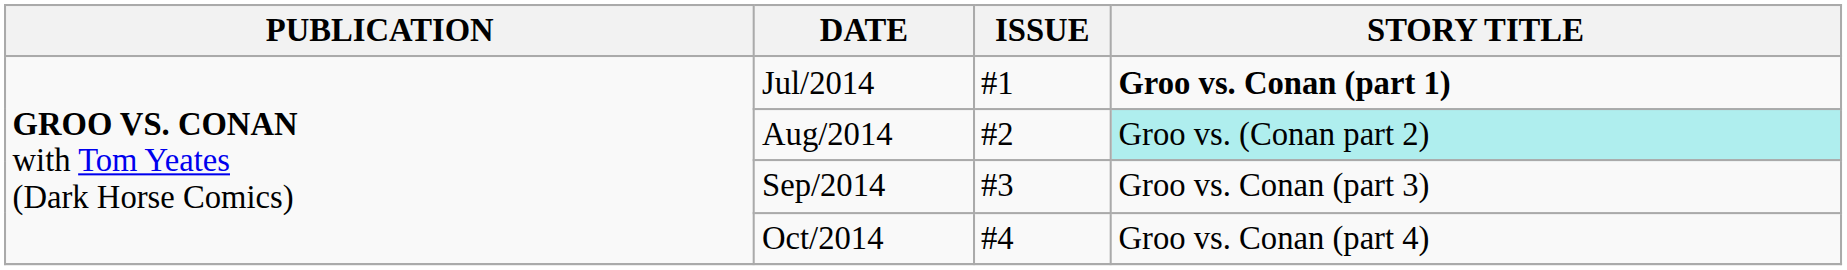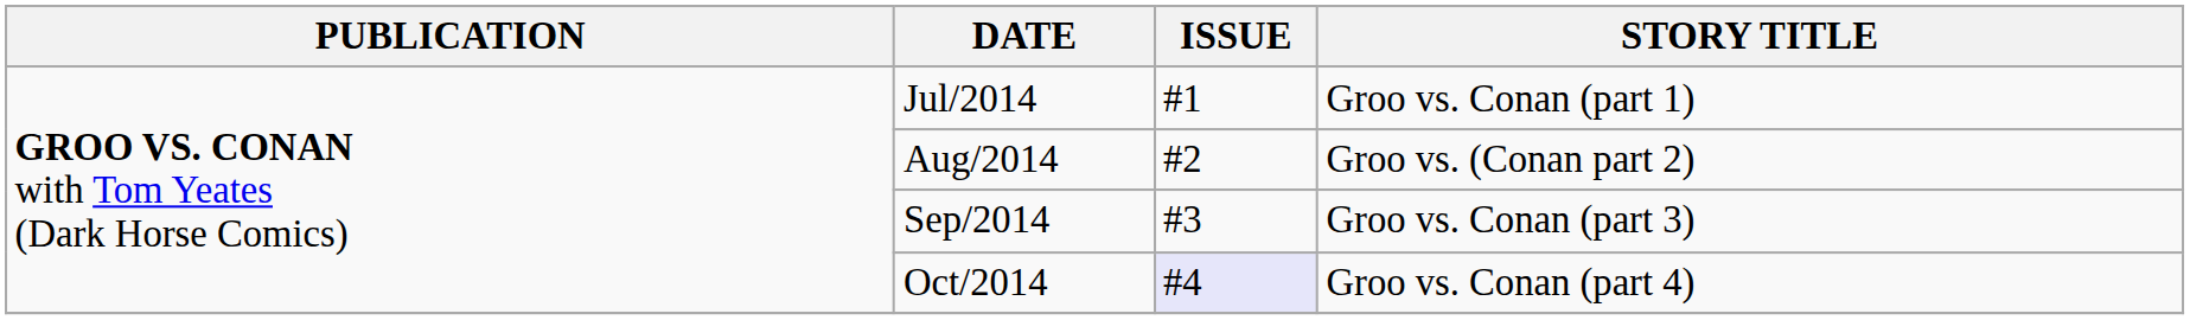Jul/2014 | STORY TITLE: bold -> normal
Aug/2014 | STORY TITLE: paleturquoise background -> no background
Oct/2014 | ISSUE: no background -> lavender background
